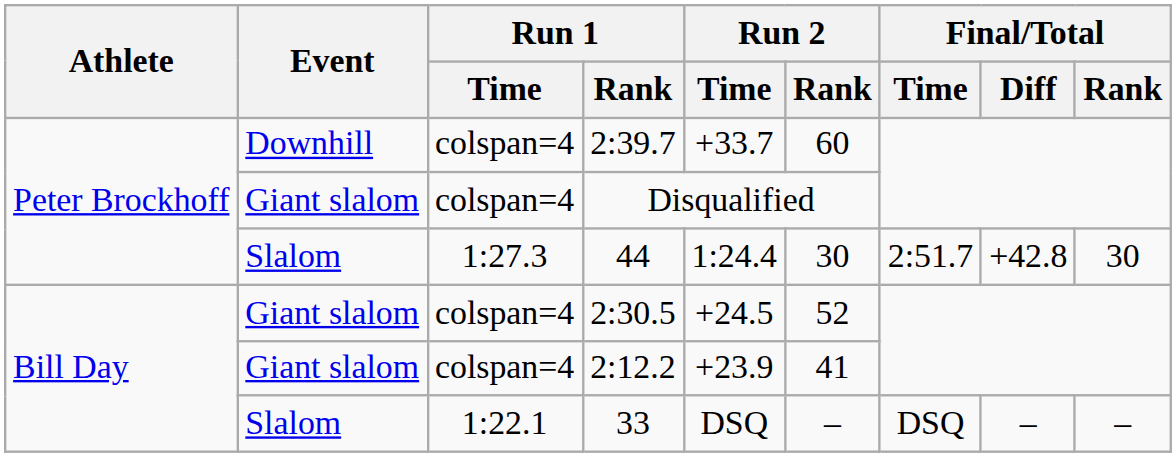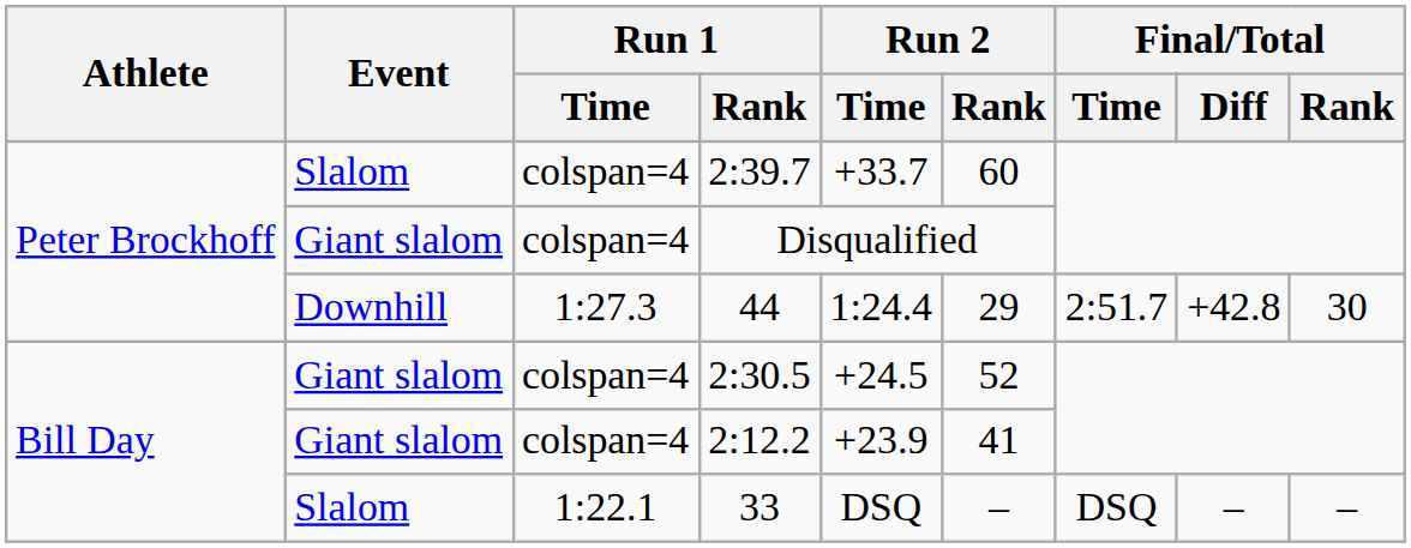2:39.7 | Event: Downhill -> Slalom
44 | Event: Slalom -> Downhill
44 | Run 2 / Rank: 30 -> 29
